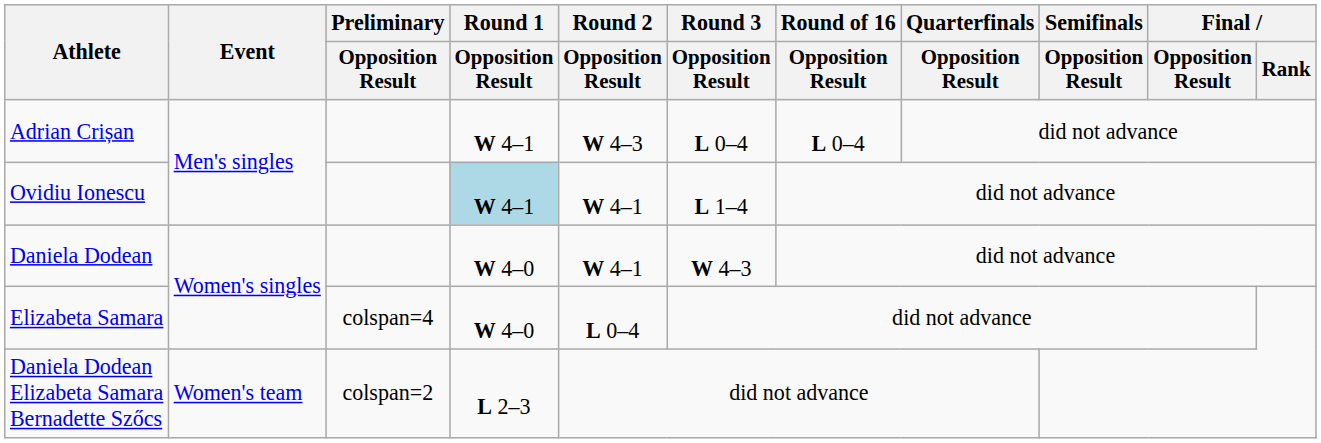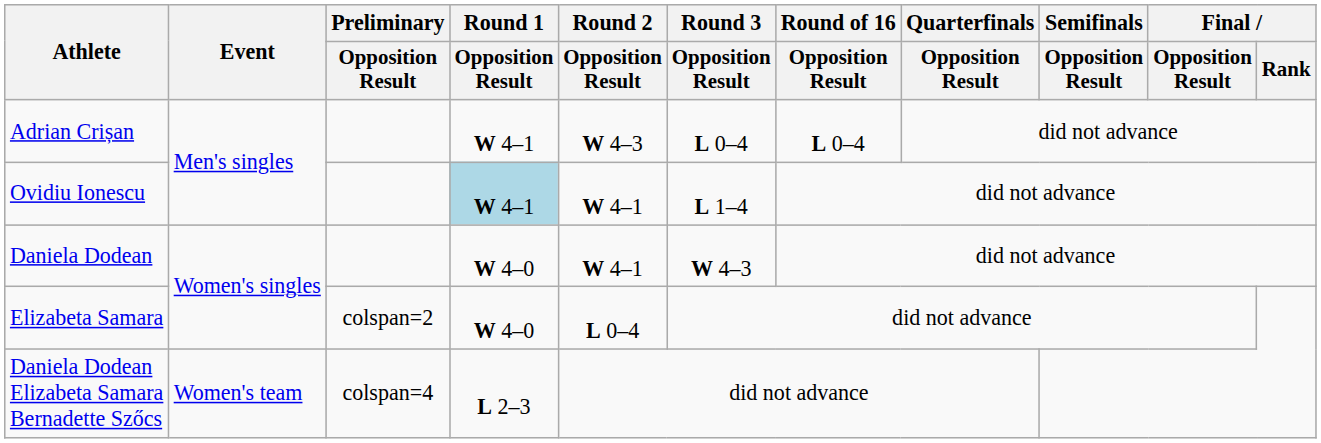Elizabeta Samara | Preliminary / Opposition Result: colspan=4 -> colspan=2
Daniela Dodean Elizabeta Samara Bernadette Szőcs | Preliminary / Opposition Result: colspan=2 -> colspan=4
